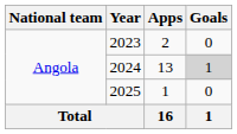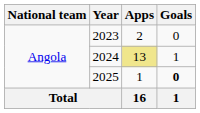2024 | Apps: no background -> khaki background
2024 | Goals: lightgrey background -> no background
2025 | Goals: normal -> bold
